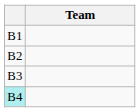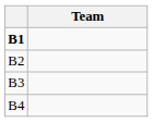B1 | column 1: normal -> bold
B4 | column 1: paleturquoise background -> no background
